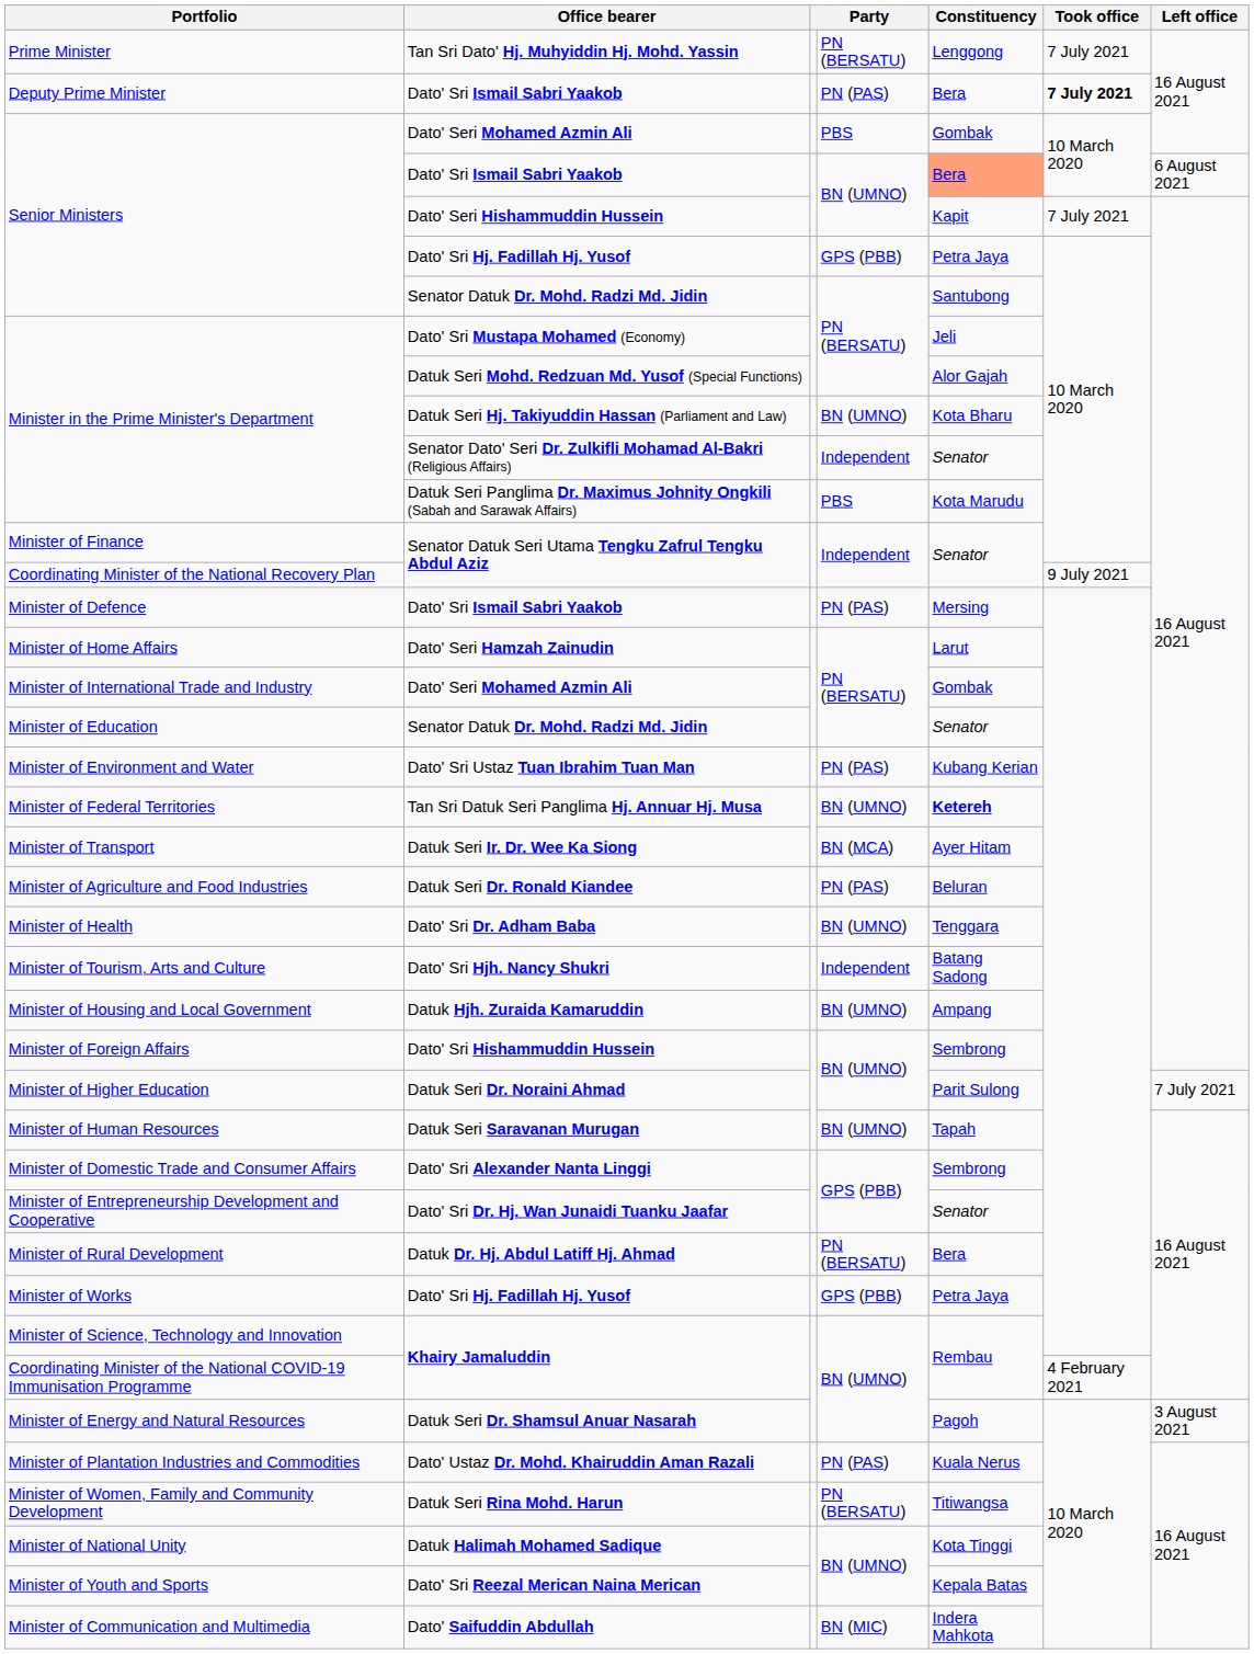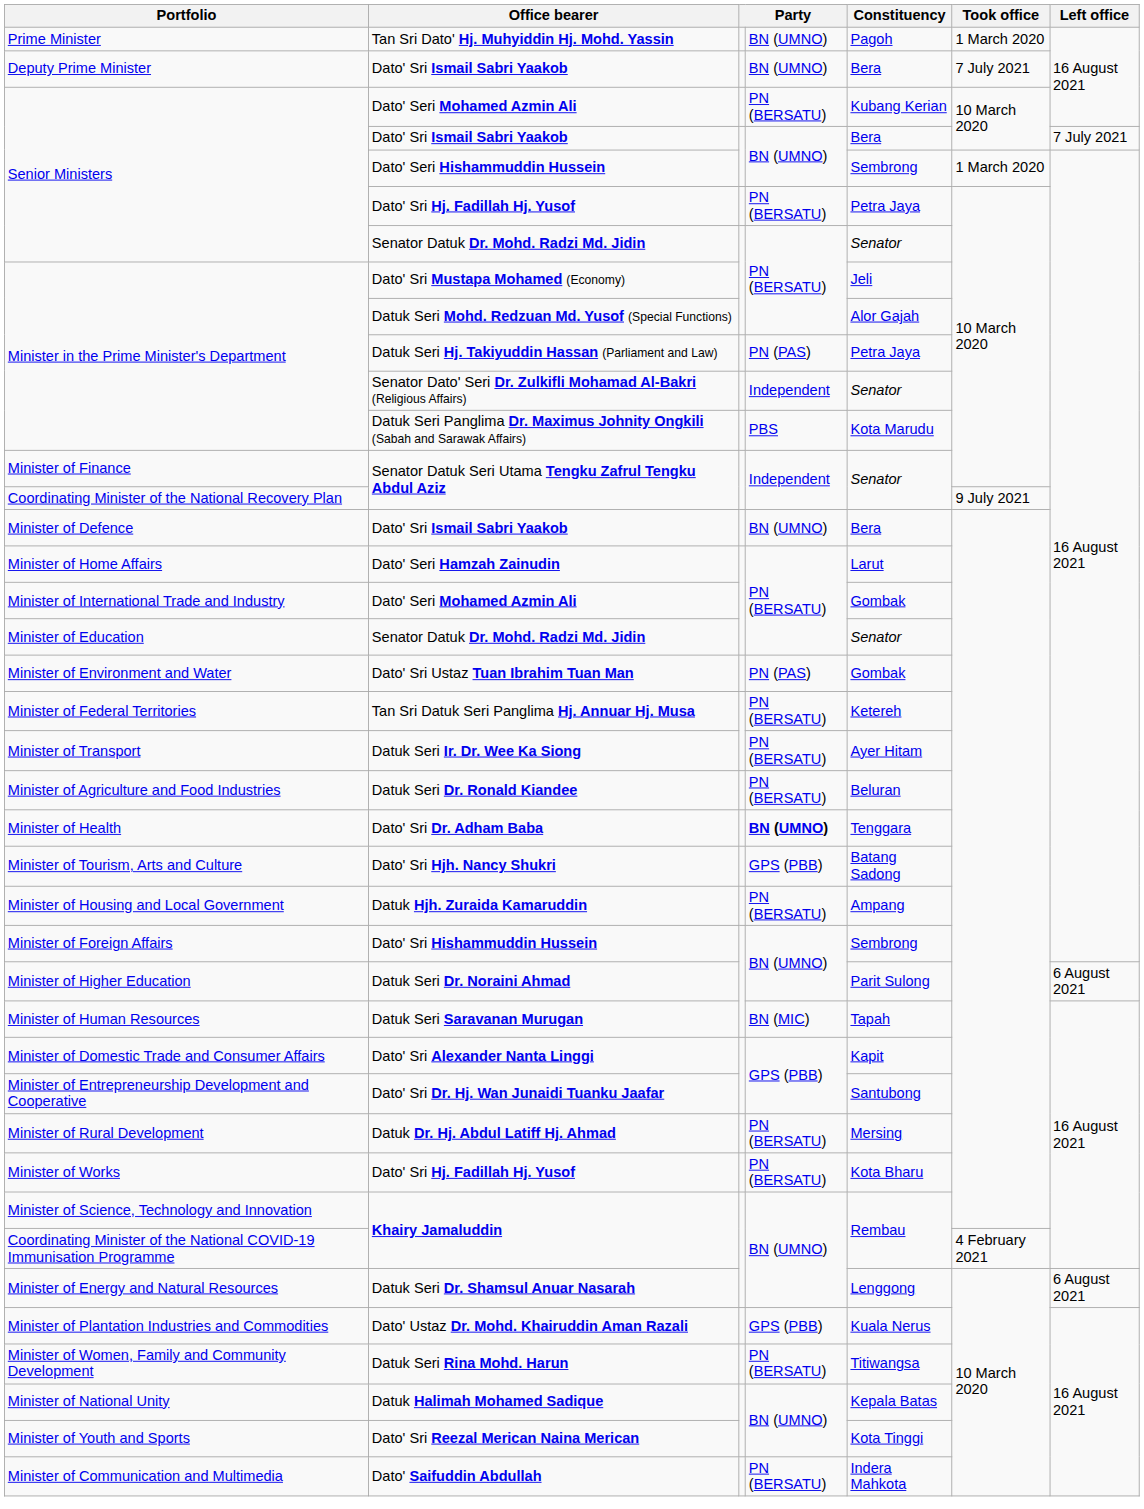Tan Sri Dato' Hj. Muhyiddin Hj. Mohd. Yassin | column 4: PN (BERSATU) -> BN (UMNO)
Tan Sri Dato' Hj. Muhyiddin Hj. Mohd. Yassin | Constituency: Lenggong -> Pagoh
Tan Sri Dato' Hj. Muhyiddin Hj. Mohd. Yassin | Took office: 7 July 2021 -> 1 March 2020
Deputy Prime Minister / Dato' Sri Ismail Sabri Yaakob | column 4: PN (PAS) -> BN (UMNO)
Deputy Prime Minister / Dato' Sri Ismail Sabri Yaakob | Took office: bold -> normal
Senior Ministers / Dato' Seri Mohamed Azmin Ali | column 4: PBS -> PN (BERSATU)
Senior Ministers / Dato' Seri Mohamed Azmin Ali | Constituency: Gombak -> Kubang Kerian
Senior Ministers / Dato' Sri Ismail Sabri Yaakob | Constituency: lightsalmon background -> no background
Senior Ministers / Dato' Sri Ismail Sabri Yaakob | Left office: 6 August 2021 -> 7 July 2021
Dato' Seri Hishammuddin Hussein | Constituency: Kapit -> Sembrong
Dato' Seri Hishammuddin Hussein | Took office: 7 July 2021 -> 1 March 2020
Senior Ministers / Dato' Sri Hj. Fadillah Hj. Yusof | column 4: GPS (PBB) -> PN (BERSATU)
Senior Ministers / Senator Datuk Dr. Mohd. Radzi Md. Jidin | Constituency: Santubong -> Senator
Datuk Seri Hj. Takiyuddin Hassan (Parliament and Law) | column 4: BN (UMNO) -> PN (PAS)
Datuk Seri Hj. Takiyuddin Hassan (Parliament and Law) | Constituency: Kota Bharu -> Petra Jaya
Minister of Defence / Dato' Sri Ismail Sabri Yaakob | column 4: PN (PAS) -> BN (UMNO)
Minister of Defence / Dato' Sri Ismail Sabri Yaakob | Constituency: Mersing -> Bera
Dato' Sri Ustaz Tuan Ibrahim Tuan Man | Constituency: Kubang Kerian -> Gombak
Tan Sri Datuk Seri Panglima Hj. Annuar Hj. Musa | column 4: BN (UMNO) -> PN (BERSATU)
Tan Sri Datuk Seri Panglima Hj. Annuar Hj. Musa | Constituency: bold -> normal
Datuk Seri Ir. Dr. Wee Ka Siong | column 4: BN (MCA) -> PN (BERSATU)
Datuk Seri Dr. Ronald Kiandee | column 4: PN (PAS) -> PN (BERSATU)
Dato' Sri Dr. Adham Baba | column 4: normal -> bold
Dato' Sri Hjh. Nancy Shukri | column 4: Independent -> GPS (PBB)
Datuk Hjh. Zuraida Kamaruddin | column 4: BN (UMNO) -> PN (BERSATU)
Datuk Seri Dr. Noraini Ahmad | Left office: 7 July 2021 -> 6 August 2021
Datuk Seri Saravanan Murugan | column 4: BN (UMNO) -> BN (MIC)
Dato' Sri Alexander Nanta Linggi | Constituency: Sembrong -> Kapit
Dato' Sri Dr. Hj. Wan Junaidi Tuanku Jaafar | Constituency: Senator -> Santubong
Datuk Dr. Hj. Abdul Latiff Hj. Ahmad | Constituency: Bera -> Mersing
Minister of Works / Dato' Sri Hj. Fadillah Hj. Yusof | column 4: GPS (PBB) -> PN (BERSATU)
Minister of Works / Dato' Sri Hj. Fadillah Hj. Yusof | Constituency: Petra Jaya -> Kota Bharu
Datuk Seri Dr. Shamsul Anuar Nasarah | Constituency: Pagoh -> Lenggong
Datuk Seri Dr. Shamsul Anuar Nasarah | Left office: 3 August 2021 -> 6 August 2021
Dato' Ustaz Dr. Mohd. Khairuddin Aman Razali | column 4: PN (PAS) -> GPS (PBB)
Datuk Halimah Mohamed Sadique | Constituency: Kota Tinggi -> Kepala Batas
Dato' Sri Reezal Merican Naina Merican | Constituency: Kepala Batas -> Kota Tinggi
Dato' Saifuddin Abdullah | column 4: BN (MIC) -> PN (BERSATU)
